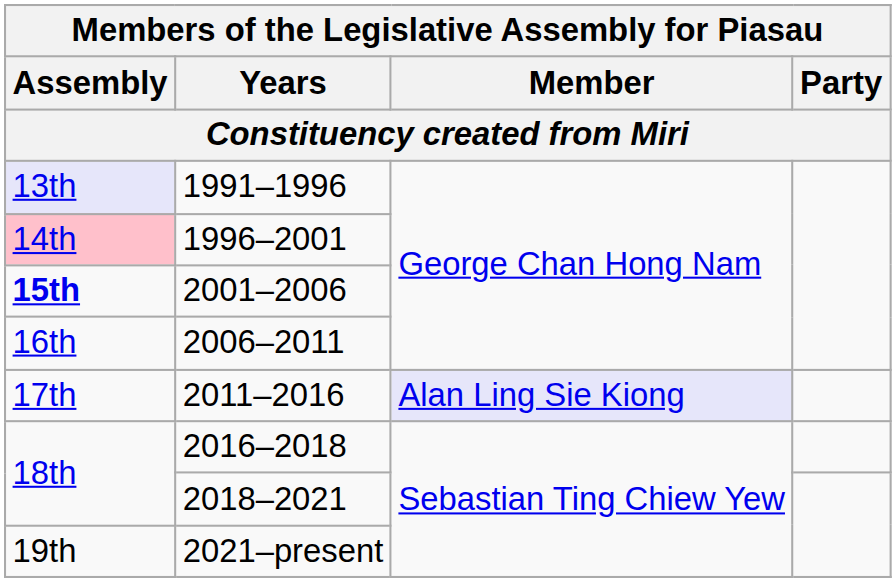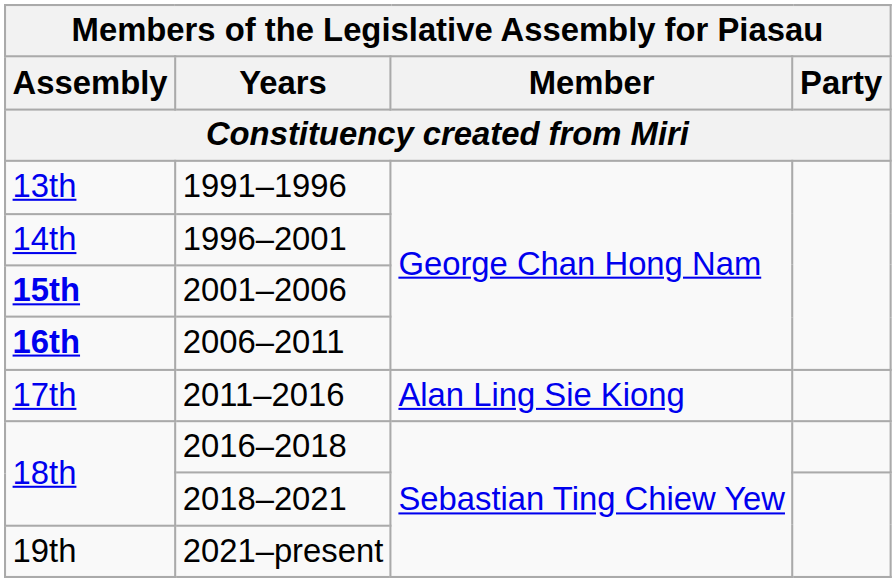1991–1996 | Assembly: lavender background -> no background
1996–2001 | Assembly: pink background -> no background
2006–2011 | Assembly: normal -> bold
2011–2016 | Member: lavender background -> no background
